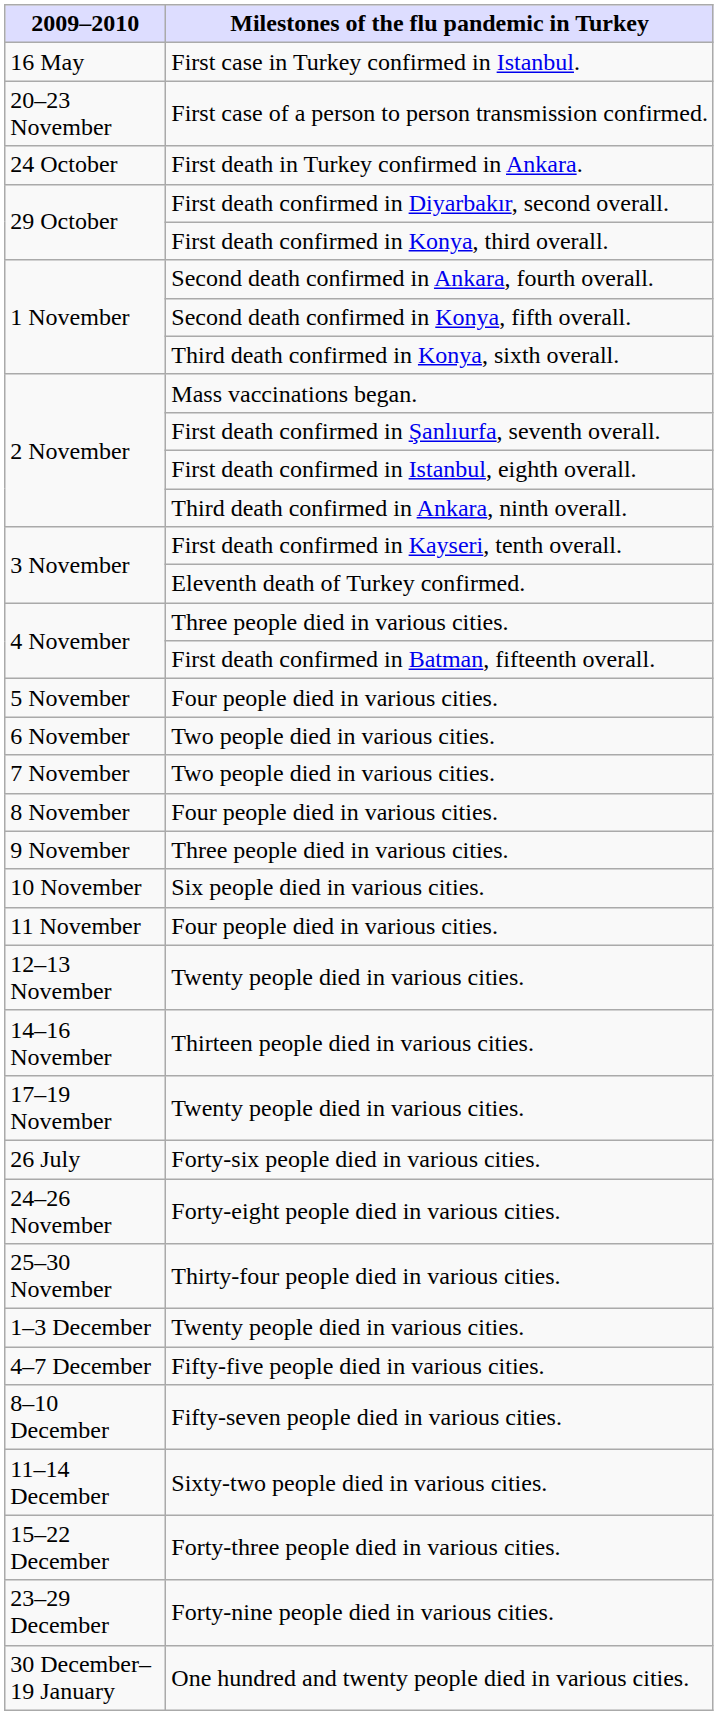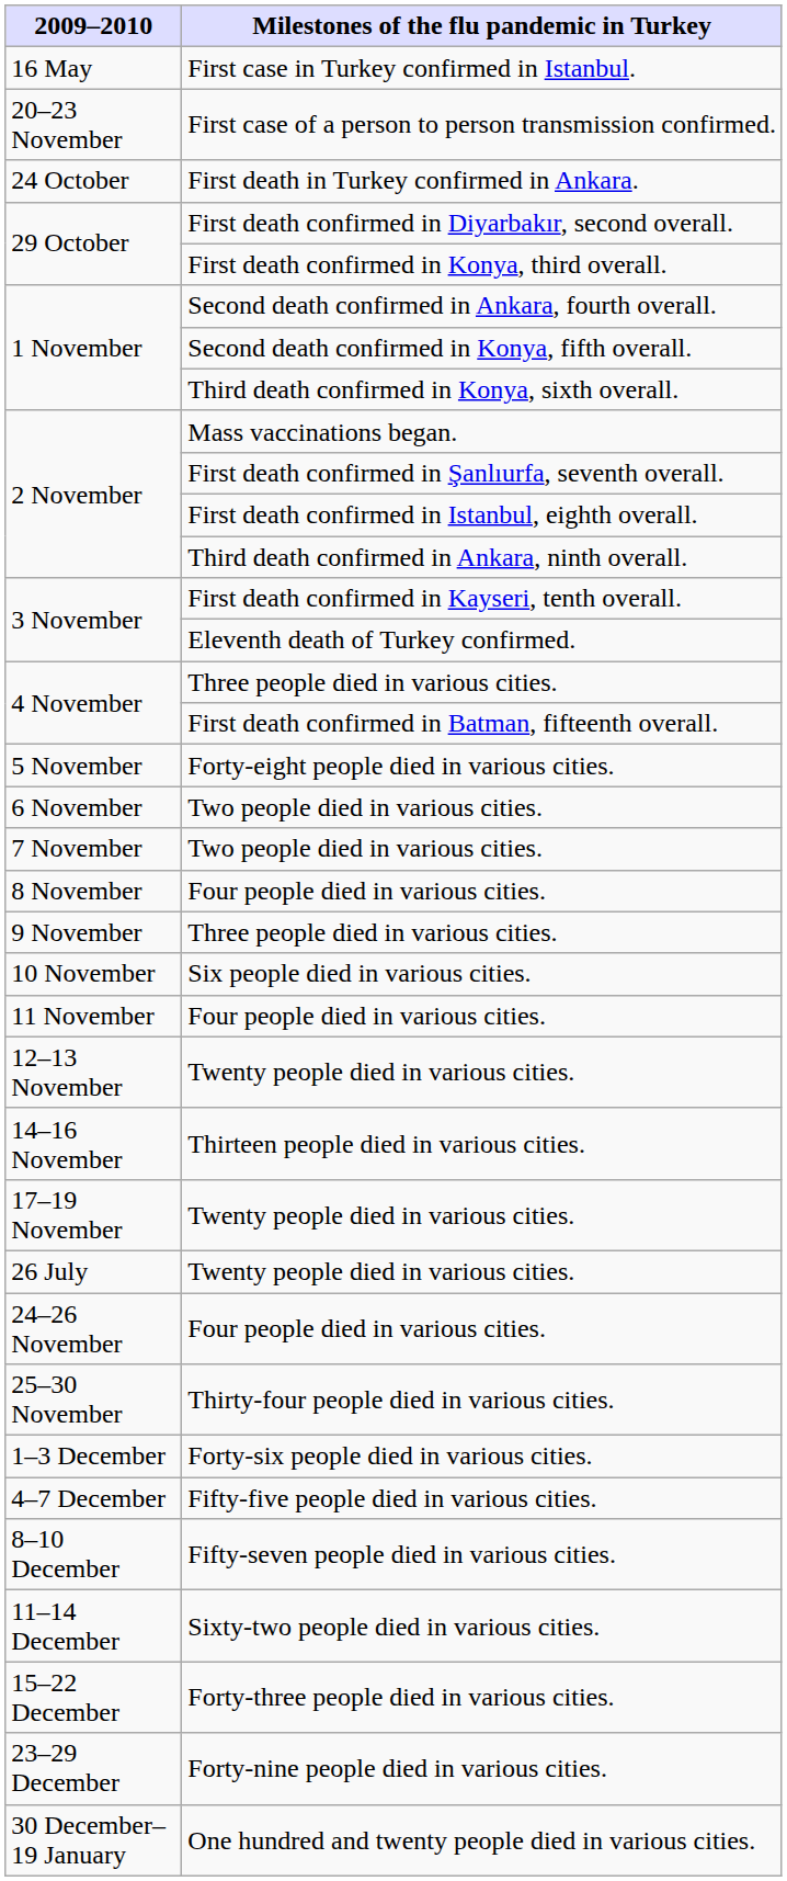row 18 | Milestones of the flu pandemic in Turkey: Four people died in various cities. -> Forty-eight people died in various cities.
row 28 | Milestones of the flu pandemic in Turkey: Forty-six people died in various cities. -> Twenty people died in various cities.
row 29 | Milestones of the flu pandemic in Turkey: Forty-eight people died in various cities. -> Four people died in various cities.
row 31 | Milestones of the flu pandemic in Turkey: Twenty people died in various cities. -> Forty-six people died in various cities.
